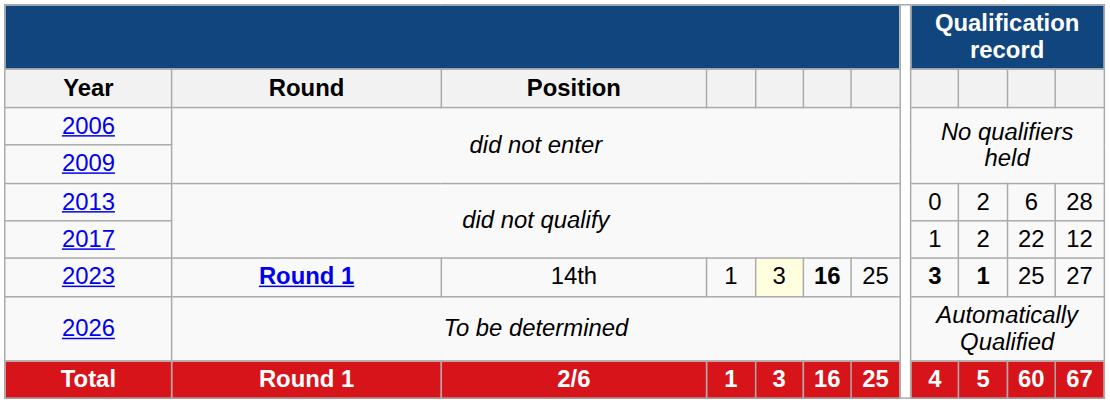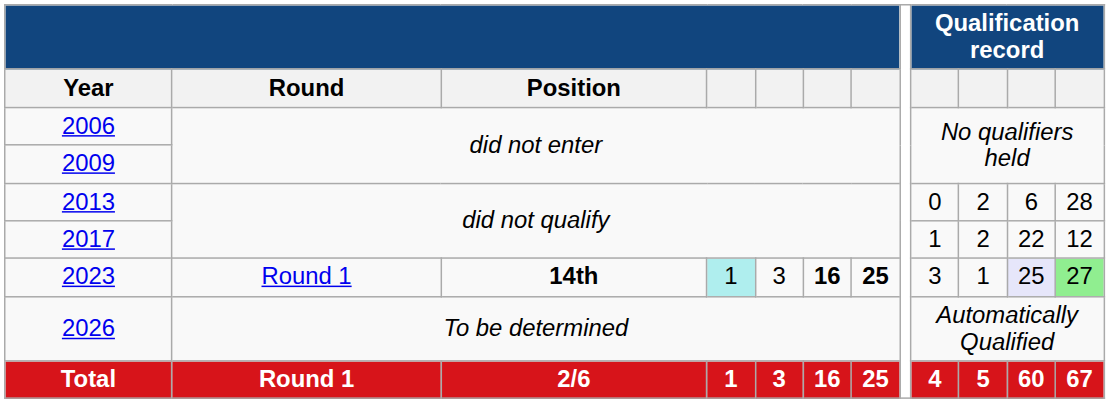2023 | Round: bold -> normal
2023 | Position: normal -> bold
2023 | column 4: no background -> paleturquoise background
2023 | column 5: lightyellow background -> no background
2023 | column 7: normal -> bold
2023 | column 9: bold -> normal
2023 | column 10: bold -> normal
2023 | column 11: no background -> lavender background
2023 | column 12: no background -> lightgreen background
